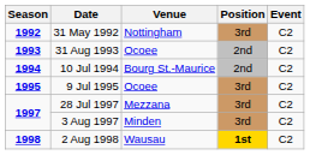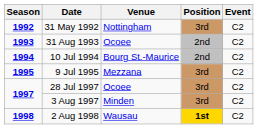9 Jul 1995 | Venue: Ocoee -> Mezzana
28 Jul 1997 | Venue: Mezzana -> Ocoee
